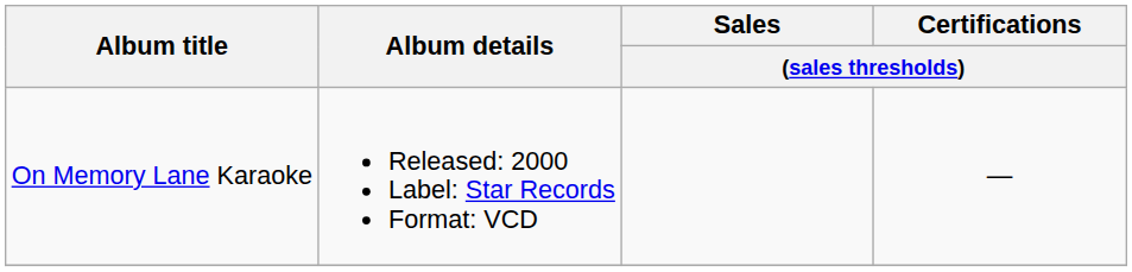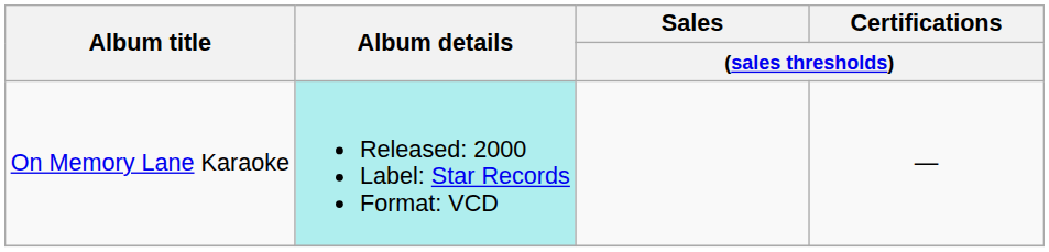On Memory Lane Karaoke | Album details: no background -> paleturquoise background
